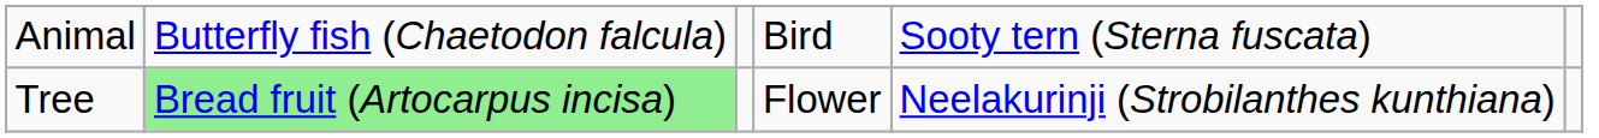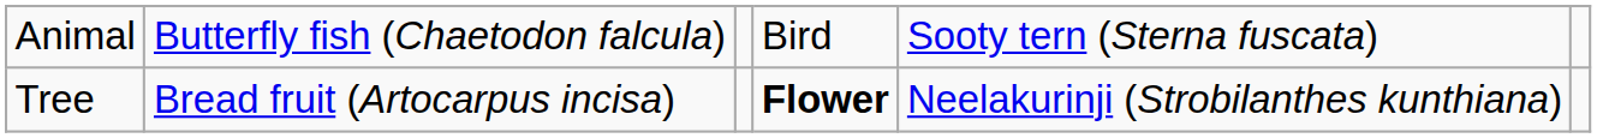Tree | column 2: lightgreen background -> no background
Tree | column 4: normal -> bold
